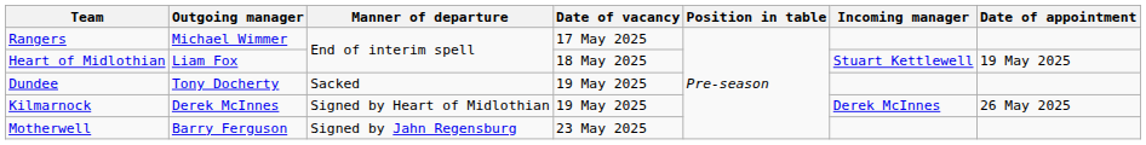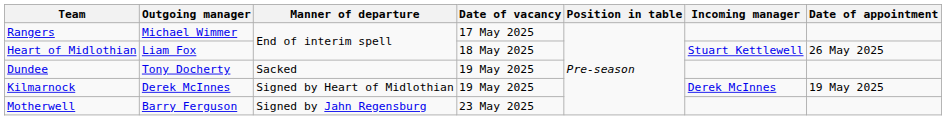Heart of Midlothian | Date of appointment: 19 May 2025 -> 26 May 2025
Kilmarnock | Date of appointment: 26 May 2025 -> 19 May 2025
